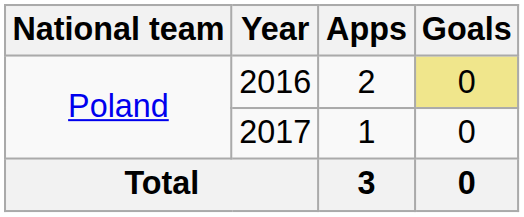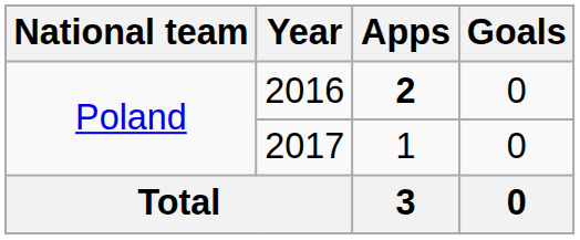2016 | Apps: normal -> bold
2016 | Goals: khaki background -> no background
